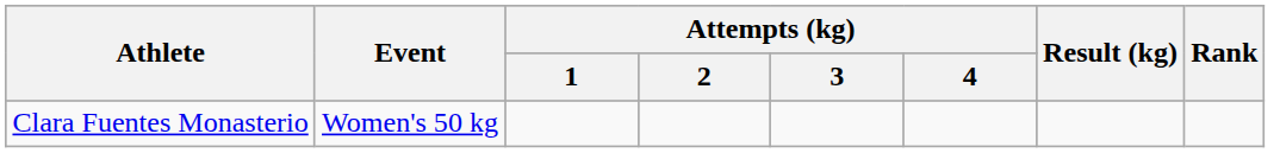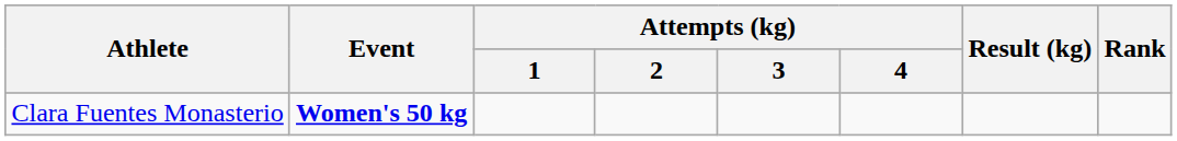Clara Fuentes Monasterio | Event: normal -> bold
